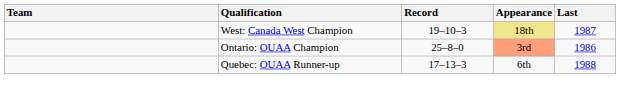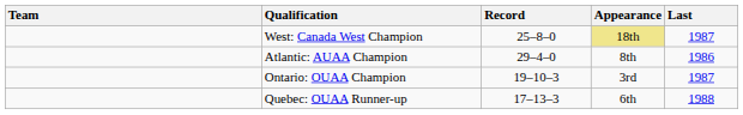West: Canada West Champion | Record: 19–10–3 -> 25–8–0
+ row: Atlantic: AUAA Champion | 29–4–0 | 8th | 1986
Ontario: OUAA Champion | Record: 25–8–0 -> 19–10–3
Ontario: OUAA Champion | Appearance: lightsalmon background -> no background
Ontario: OUAA Champion | Last: 1986 -> 1987
